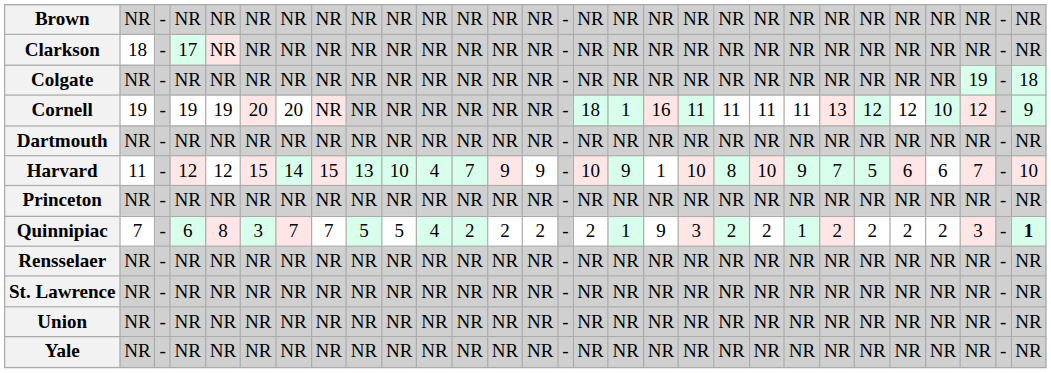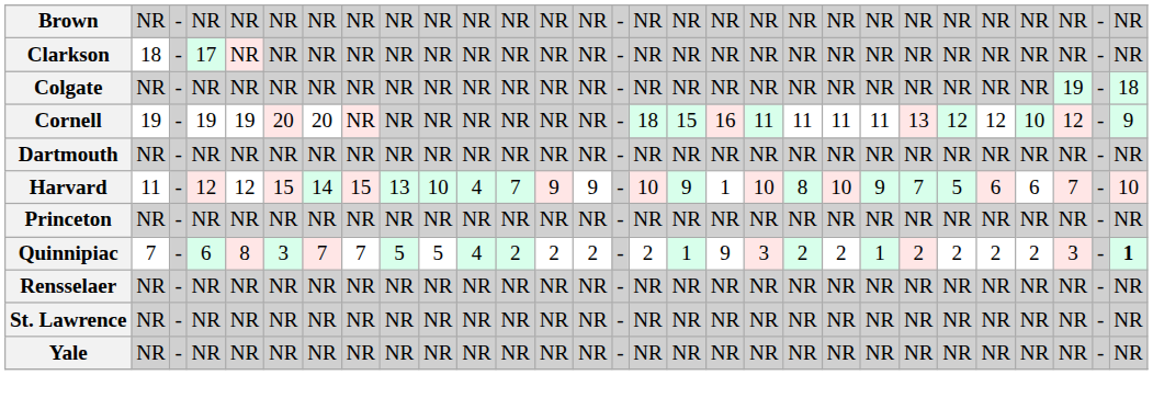Cornell | column 17: 1 -> 15
- row: Union | NR | - | NR | NR | NR | NR | NR | NR | NR | NR | NR | NR | NR | - | NR | NR | NR | NR | NR | NR | NR | NR | NR | NR | NR | NR | - | NR
